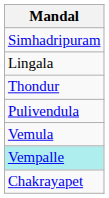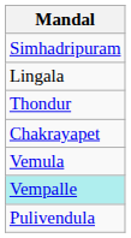row 5 | column 1: Pulivendula -> Chakrayapet
row 8 | column 1: Chakrayapet -> Pulivendula
